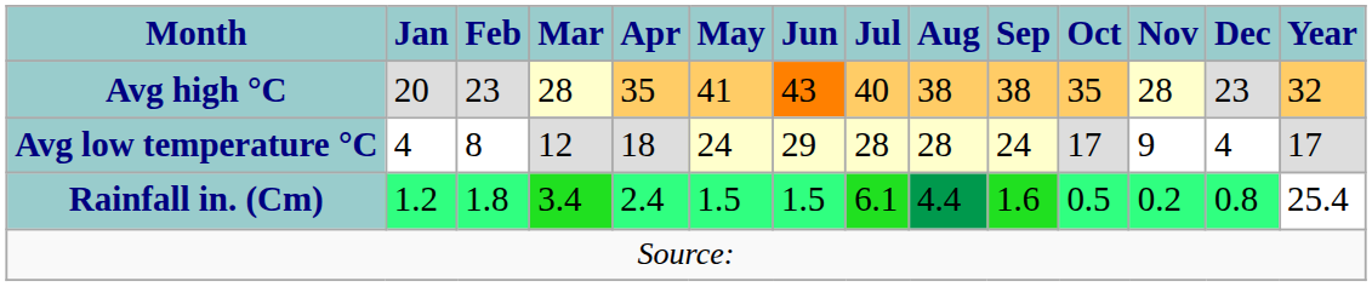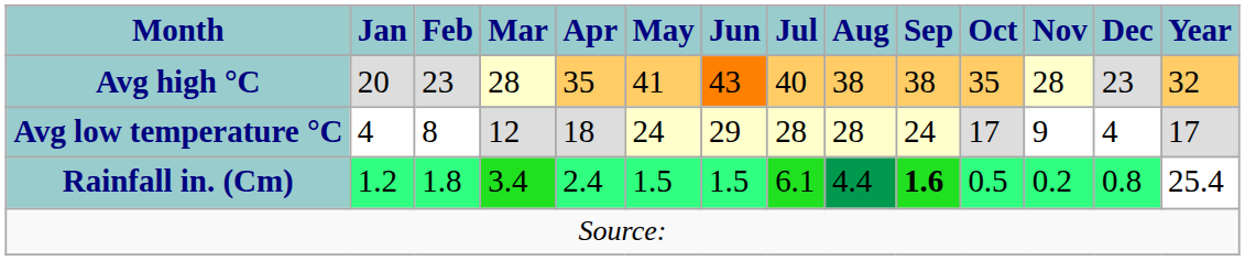Rainfall in. (Cm) | Sep: normal -> bold
